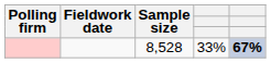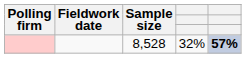row 4 | column 4: 33% -> 32%
row 4 | column 5: 67% -> 57%
